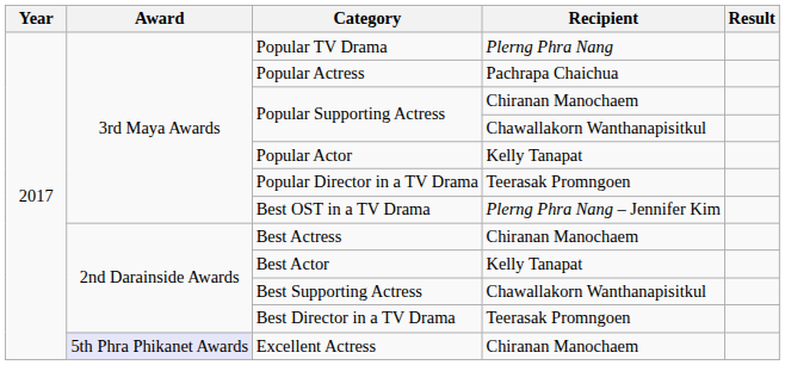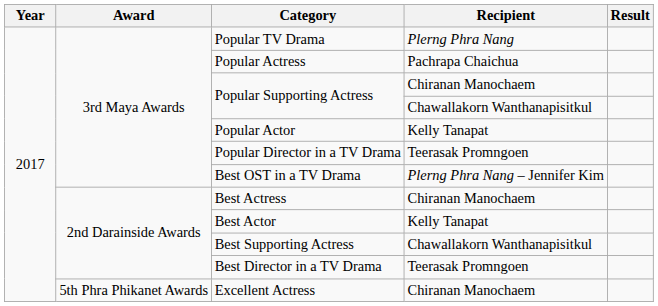Excellent Actress | Award: lavender background -> no background
